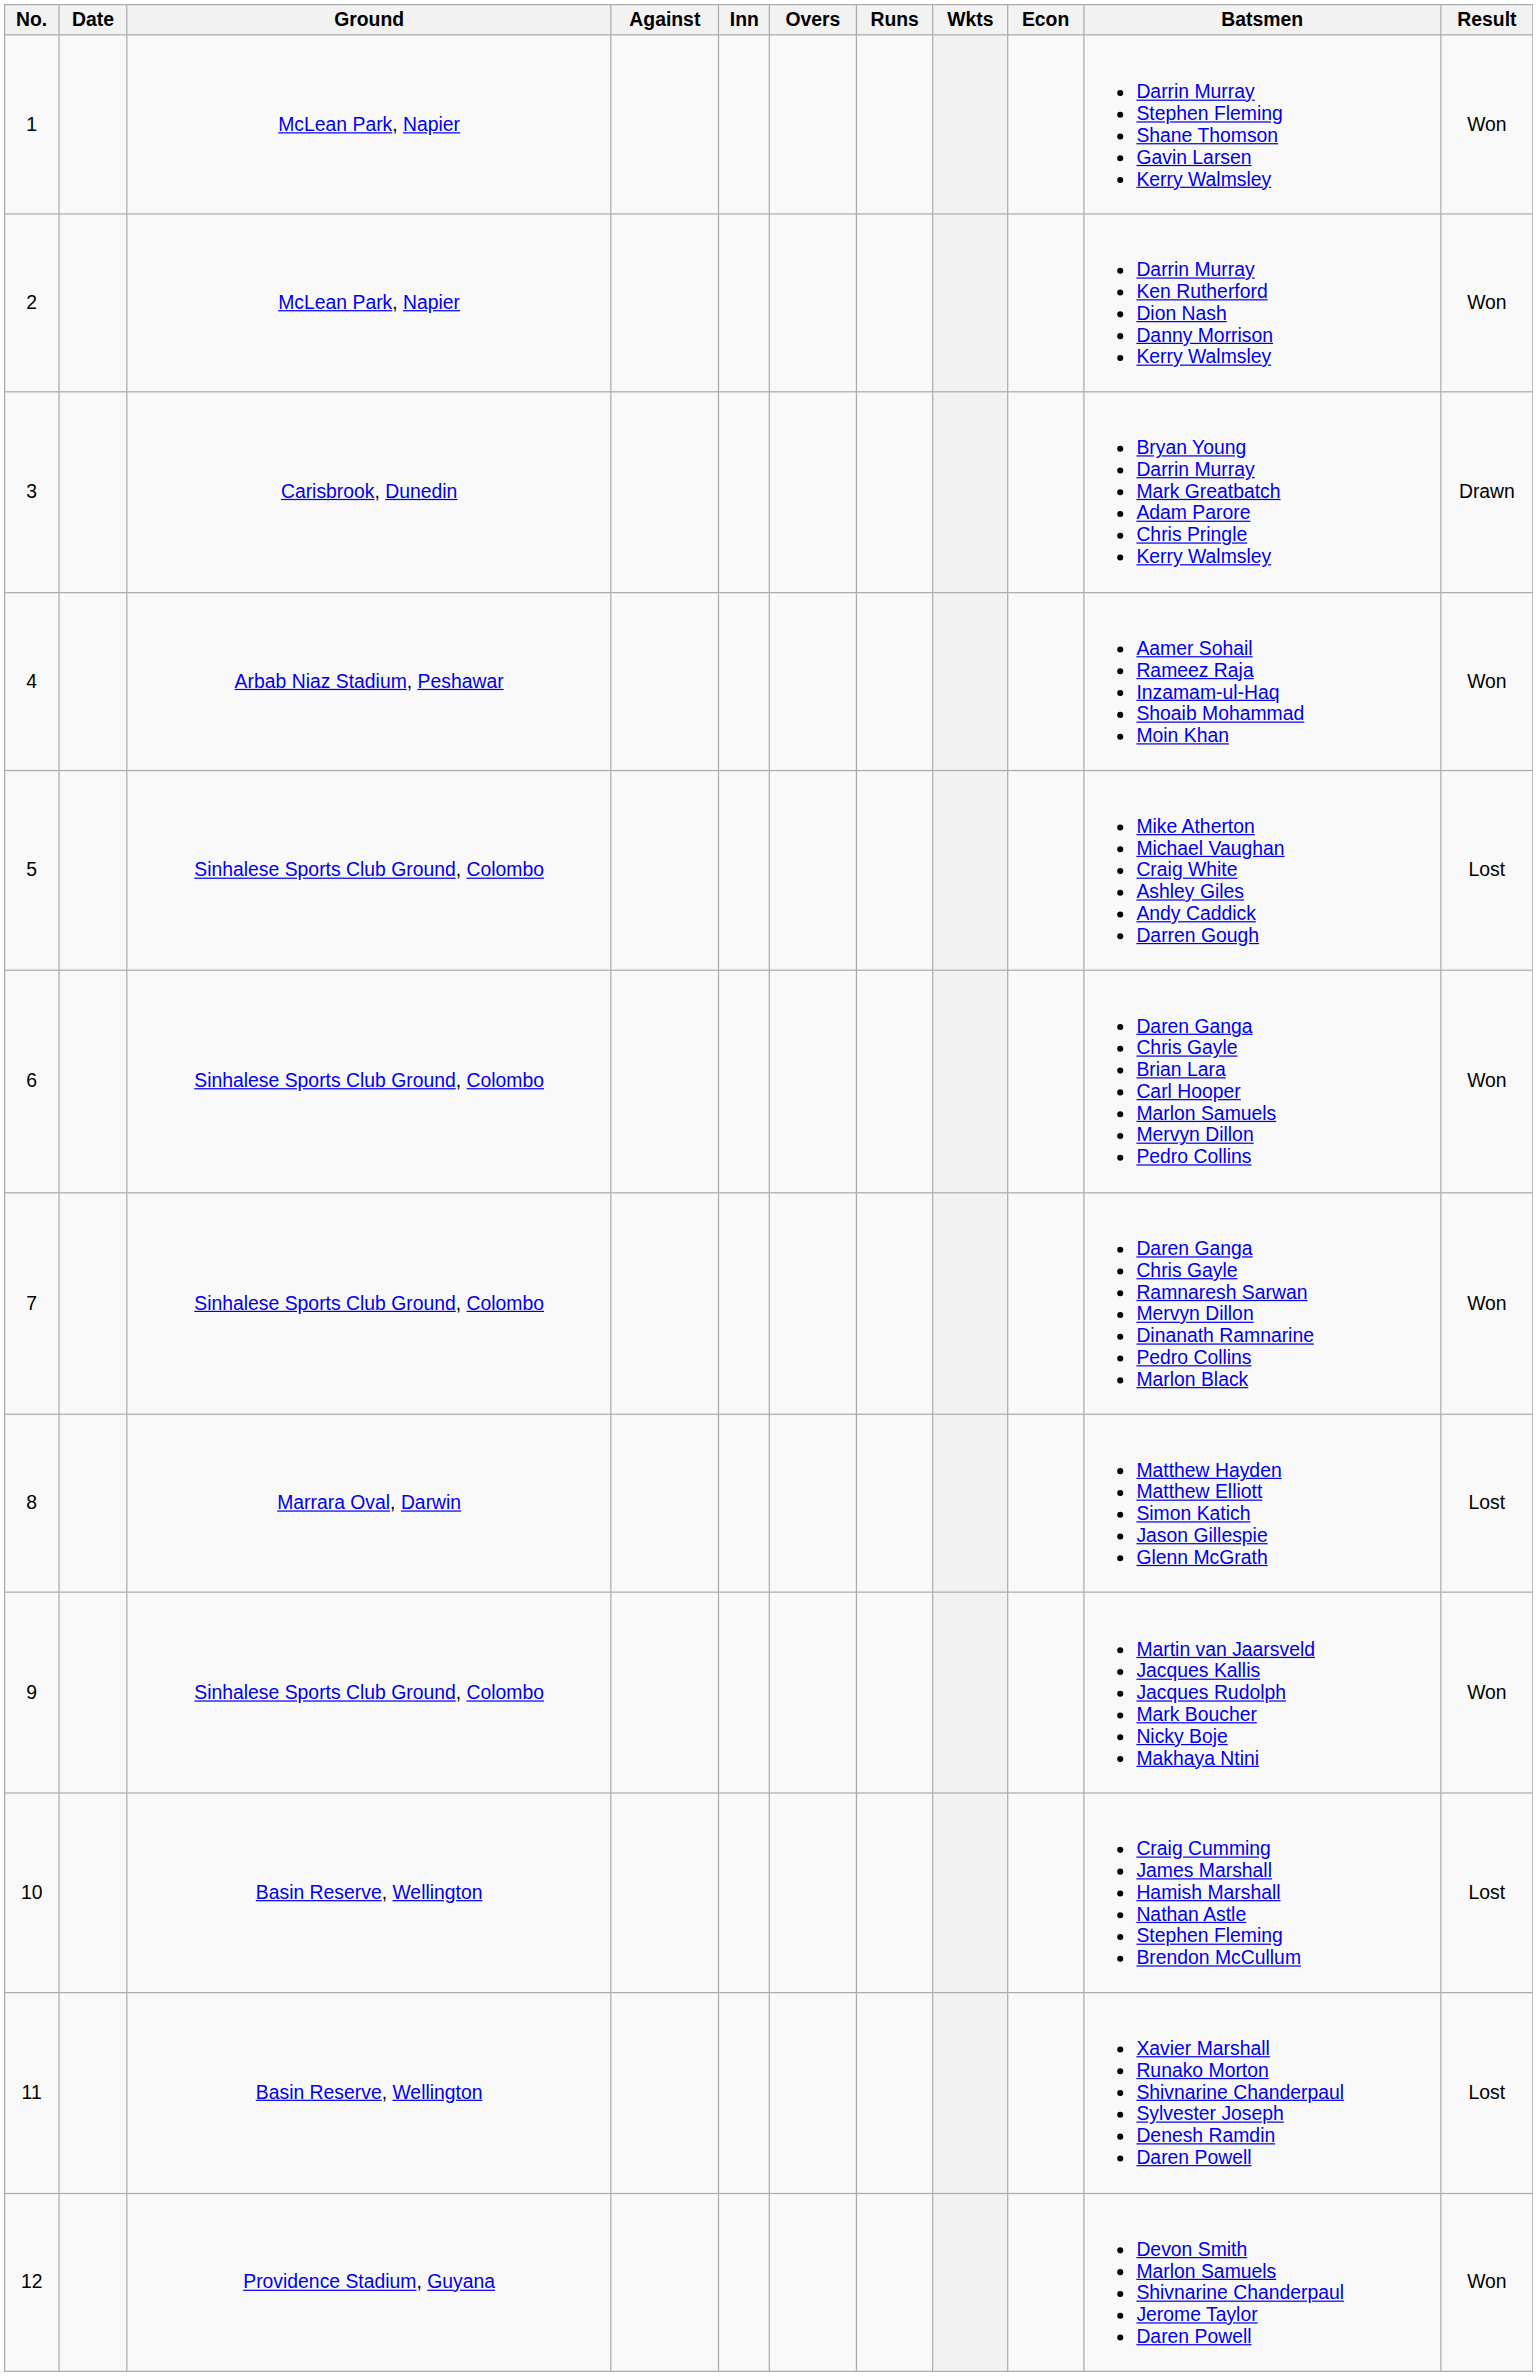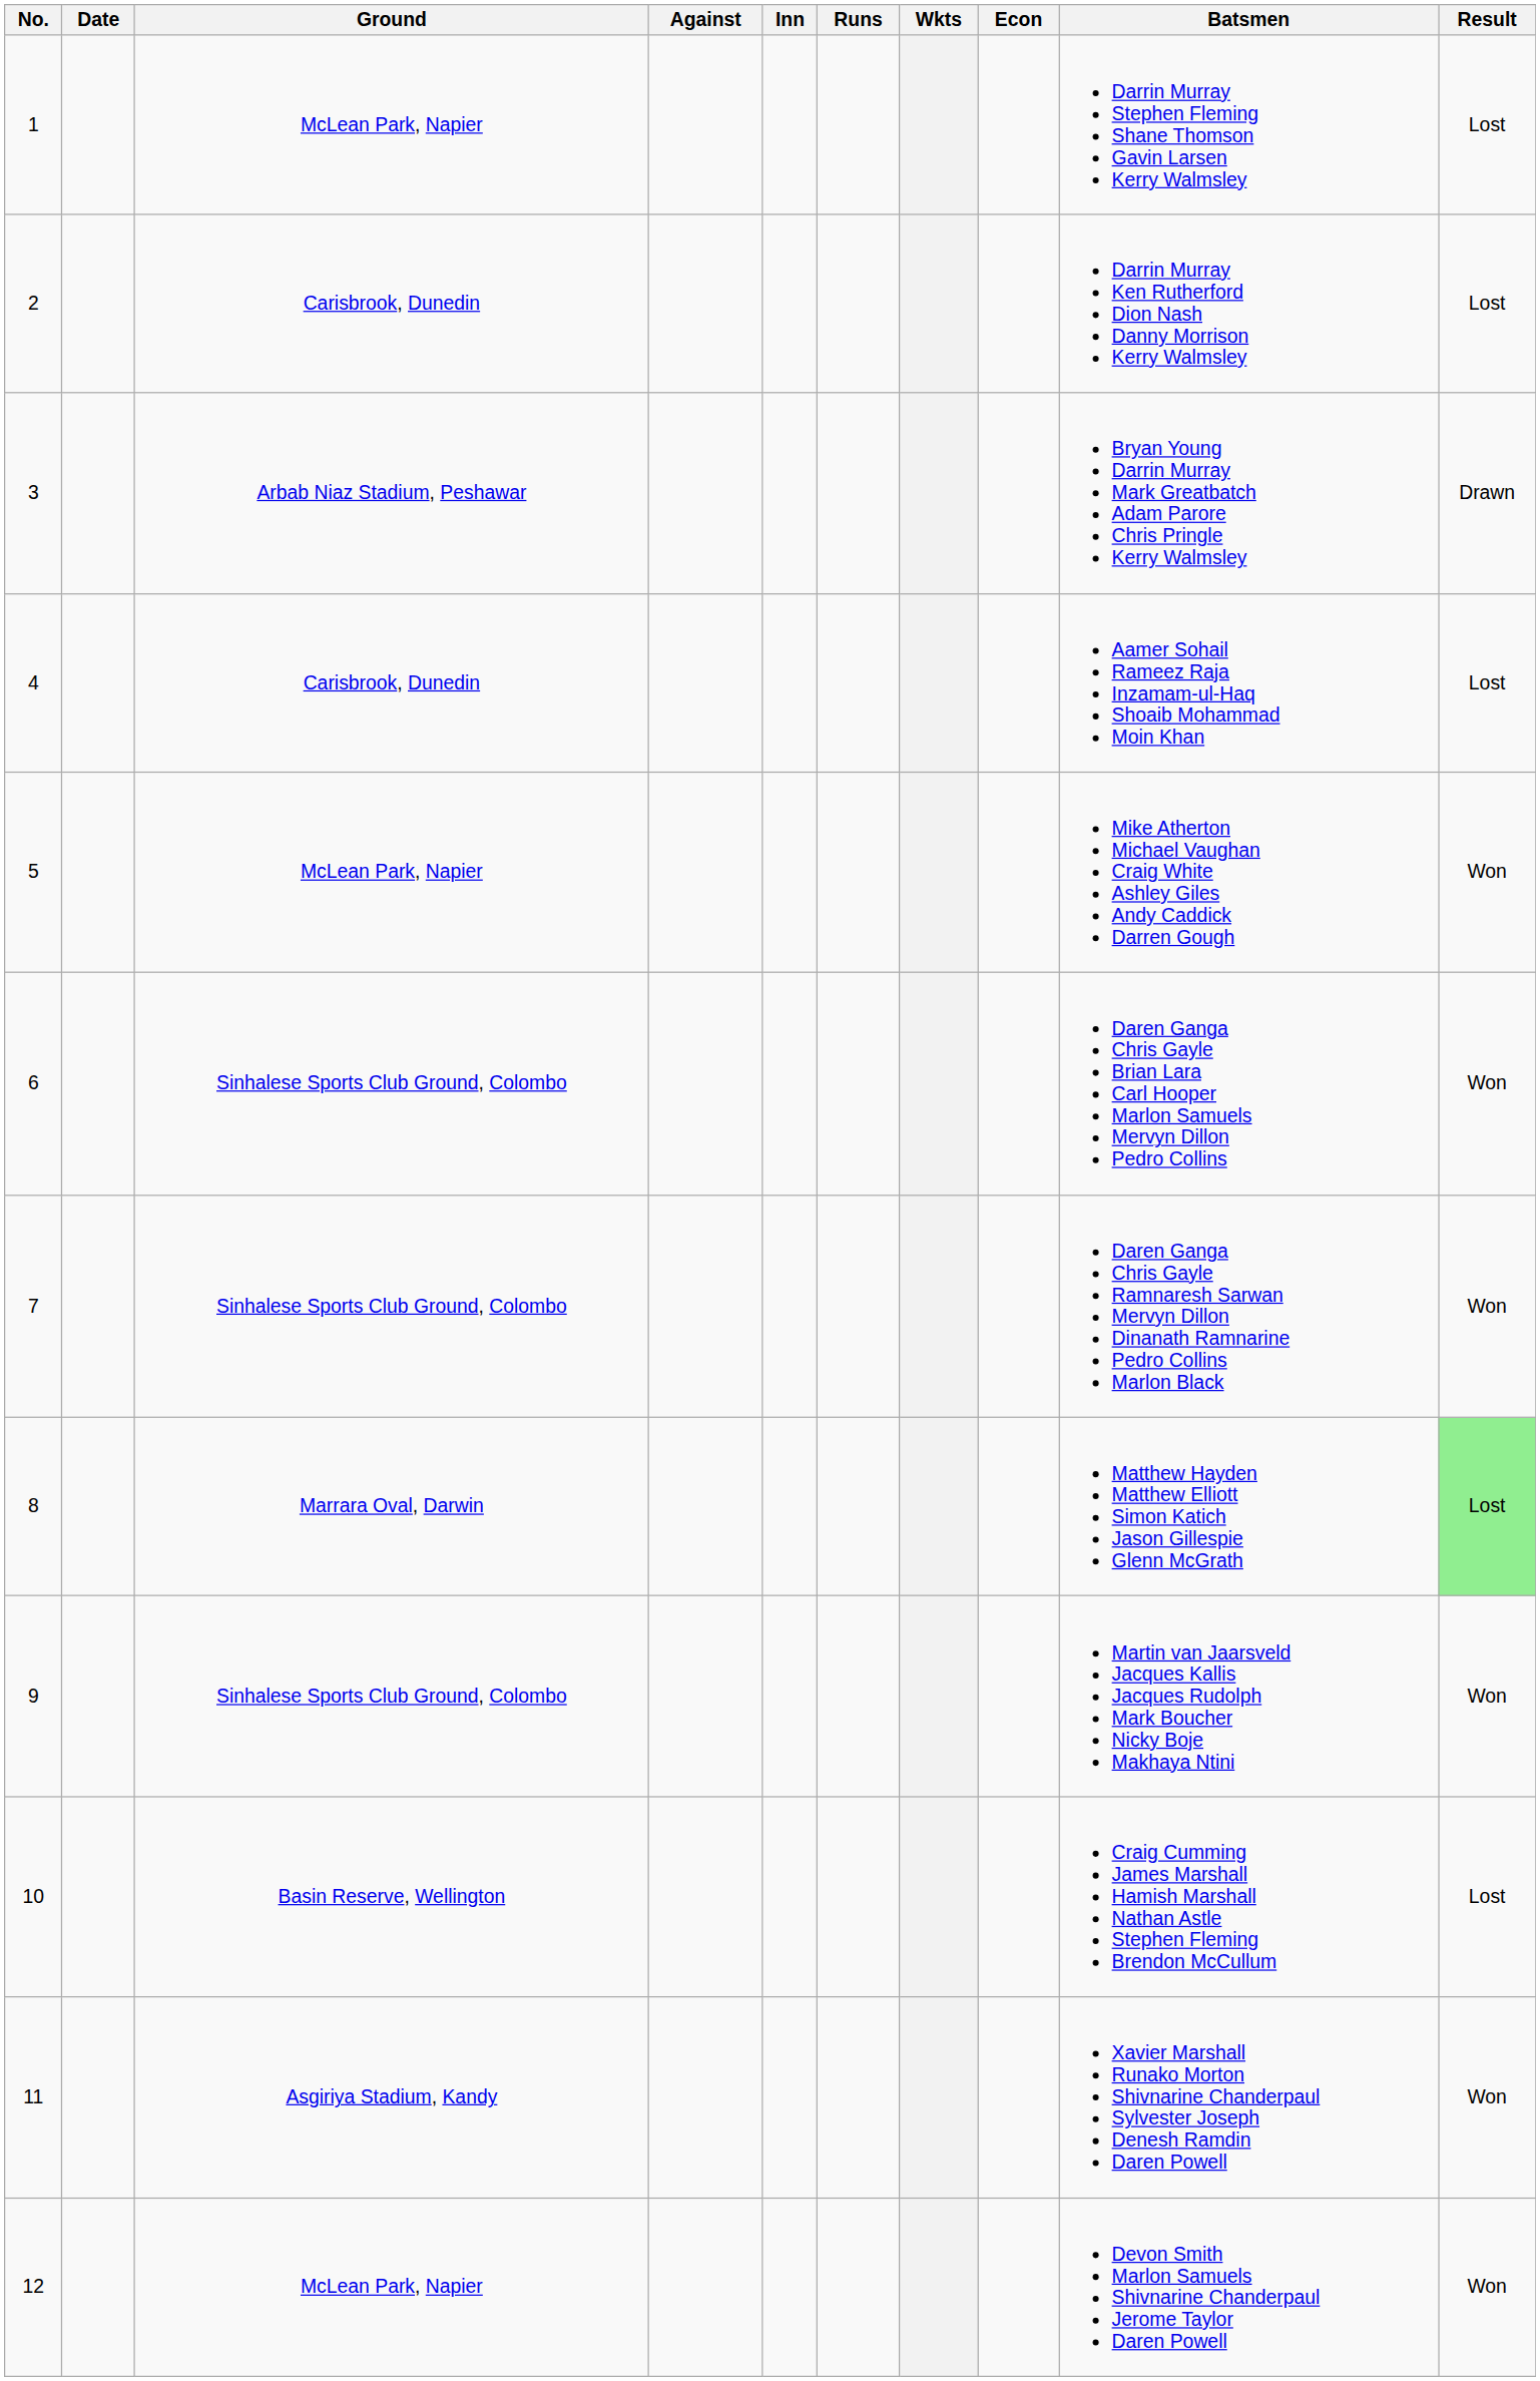- column: Overs
1 | Result: Won -> Lost
2 | Ground: McLean Park, Napier -> Carisbrook, Dunedin
2 | Result: Won -> Lost
3 | Ground: Carisbrook, Dunedin -> Arbab Niaz Stadium, Peshawar
4 | Ground: Arbab Niaz Stadium, Peshawar -> Carisbrook, Dunedin
4 | Result: Won -> Lost
5 | Ground: Sinhalese Sports Club Ground, Colombo -> McLean Park, Napier
5 | Result: Lost -> Won
8 | Result: no background -> lightgreen background
11 | Ground: Basin Reserve, Wellington -> Asgiriya Stadium, Kandy
11 | Result: Lost -> Won
12 | Ground: Providence Stadium, Guyana -> McLean Park, Napier
